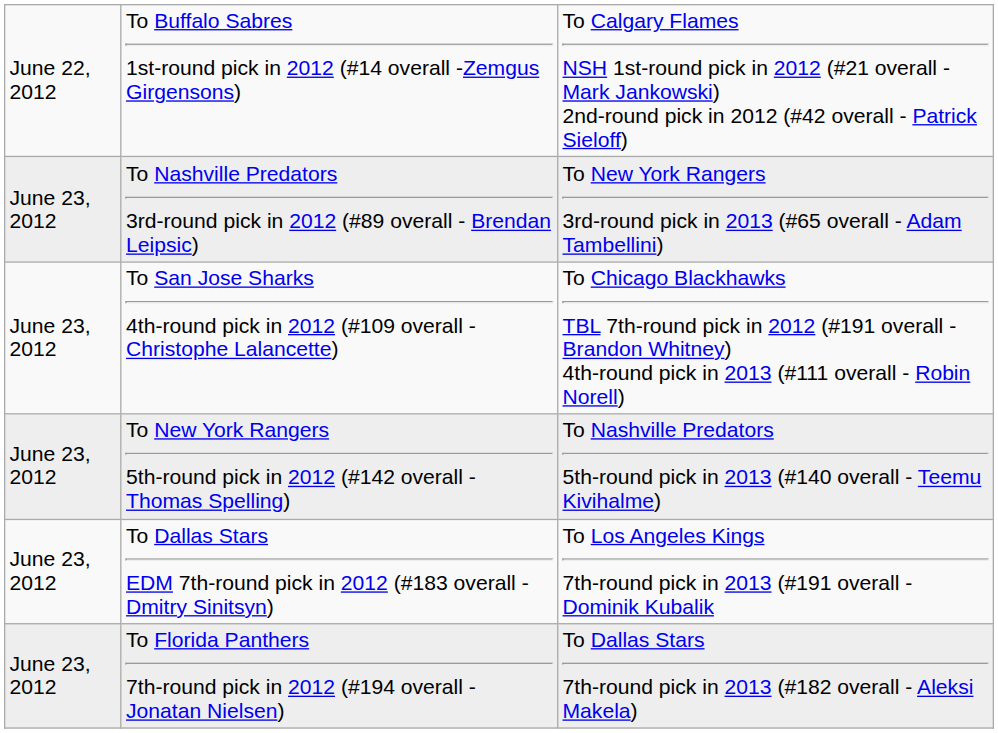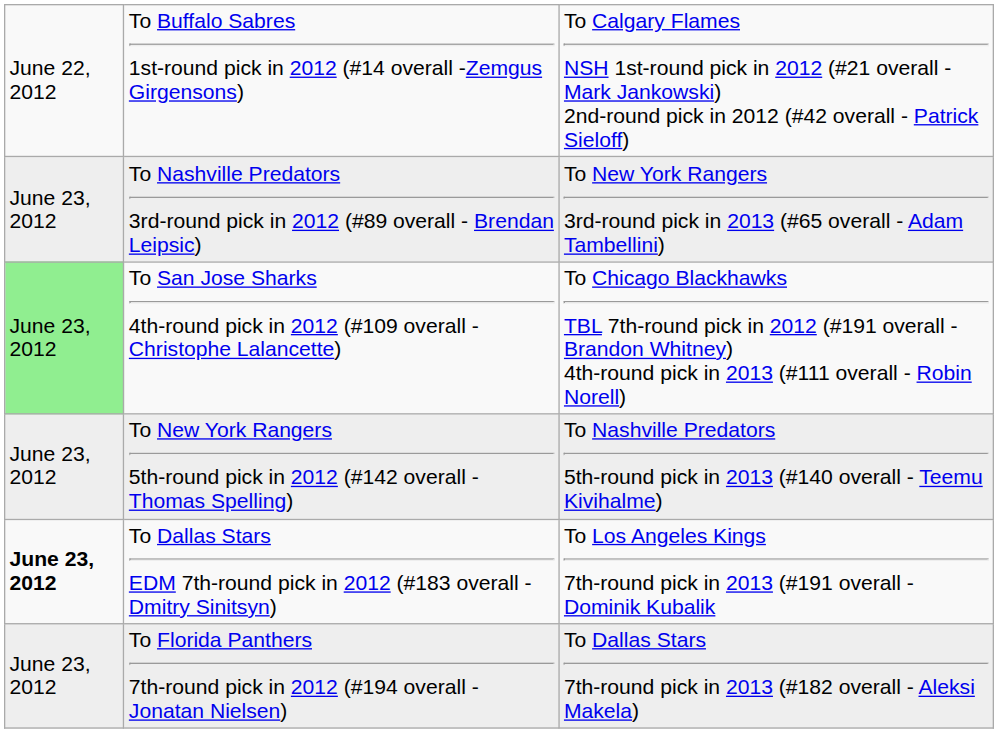row 3 | column 1: no background -> lightgreen background
row 5 | column 1: normal -> bold
